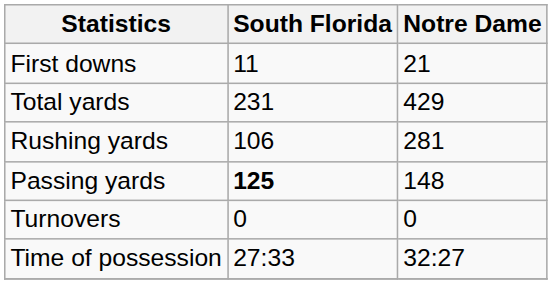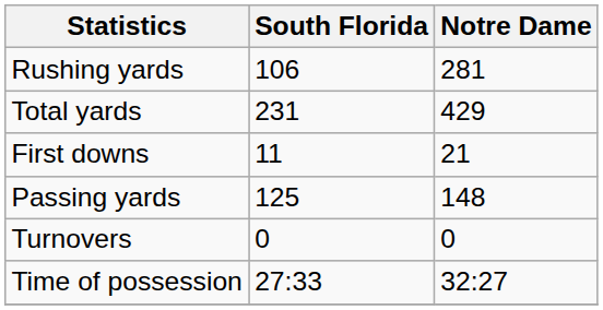rows swapped: First downs <-> Rushing yards
Passing yards | South Florida: bold -> normal
